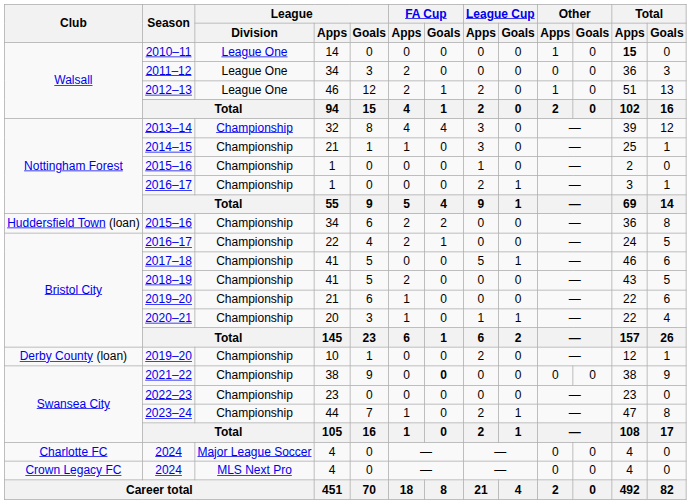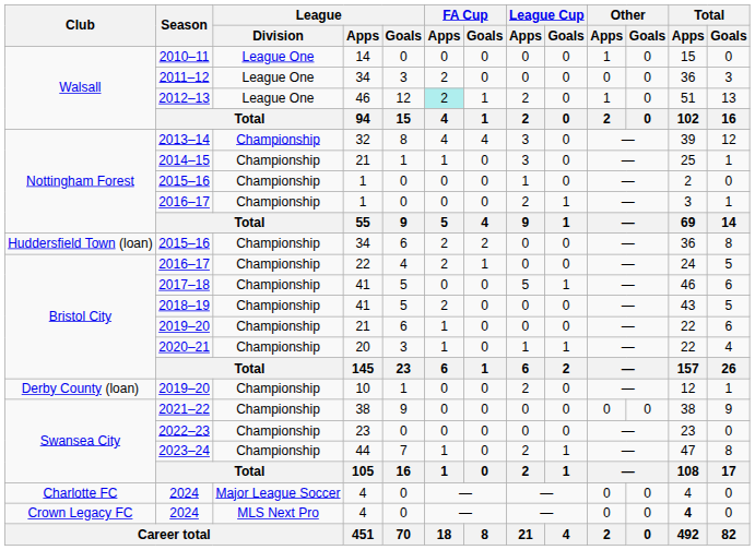2010–11 | Total / Apps: bold -> normal
2012–13 | FA Cup / Apps: no background -> paleturquoise background
2021–22 | FA Cup / Goals: bold -> normal
Crown Legacy FC / 2024 | Total / Apps: normal -> bold
